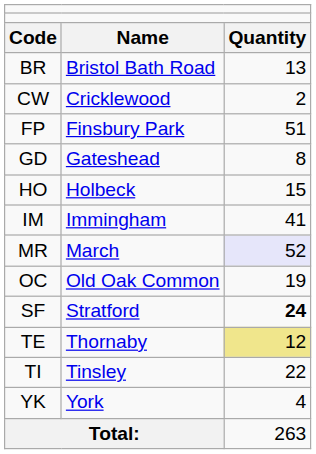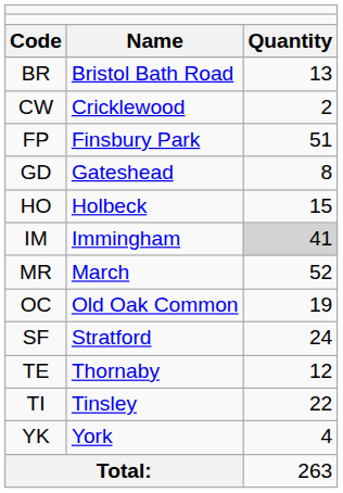IM | column 3: no background -> lightgrey background
MR | column 3: lavender background -> no background
SF | column 3: bold -> normal
TE | column 3: khaki background -> no background
